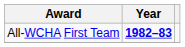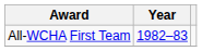row 2 | Year: bold -> normal
